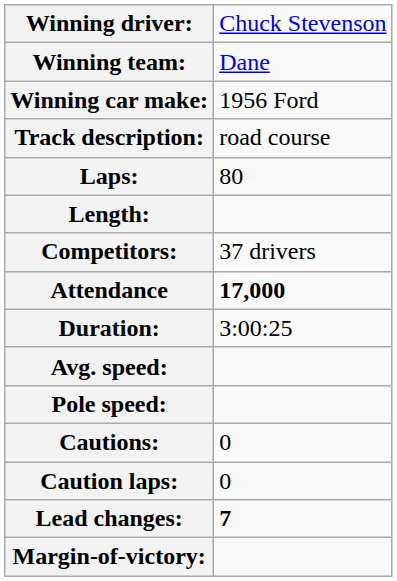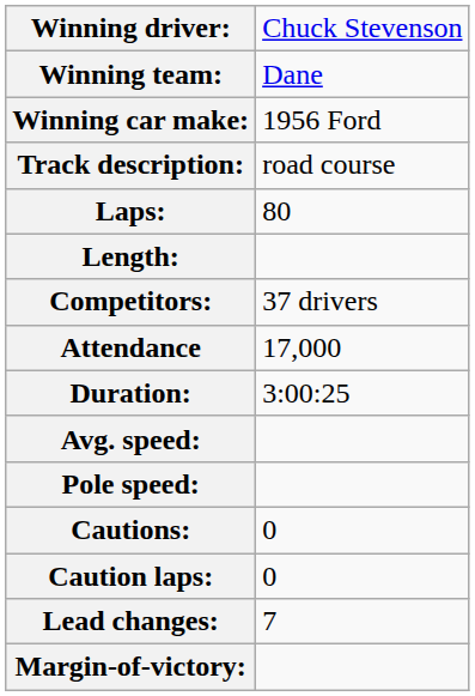Attendance | column 2: bold -> normal
Lead changes: | column 2: bold -> normal
